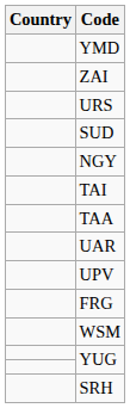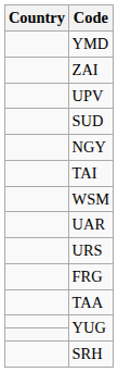row 4 | Code: URS -> UPV
row 8 | Code: TAA -> WSM
row 10 | Code: UPV -> URS
row 12 | Code: WSM -> TAA
